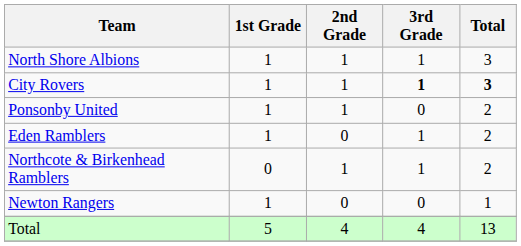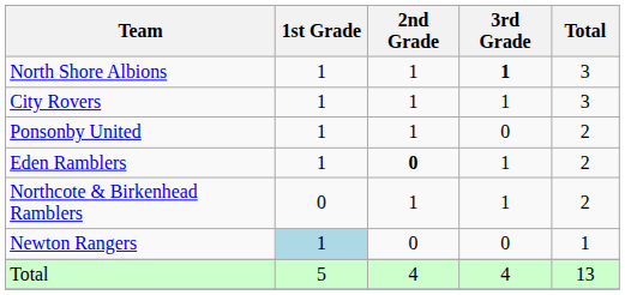North Shore Albions | 3rd Grade: normal -> bold
City Rovers | 3rd Grade: bold -> normal
City Rovers | Total: bold -> normal
Eden Ramblers | 2nd Grade: normal -> bold
Newton Rangers | 1st Grade: no background -> lightblue background
